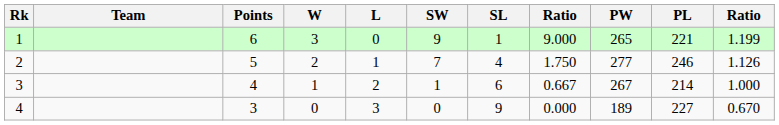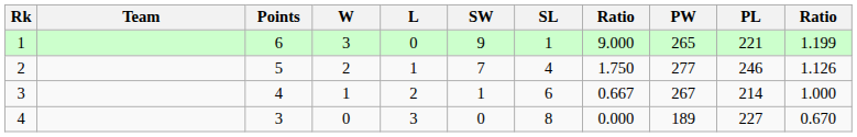row 5 | SL: 9 -> 8
